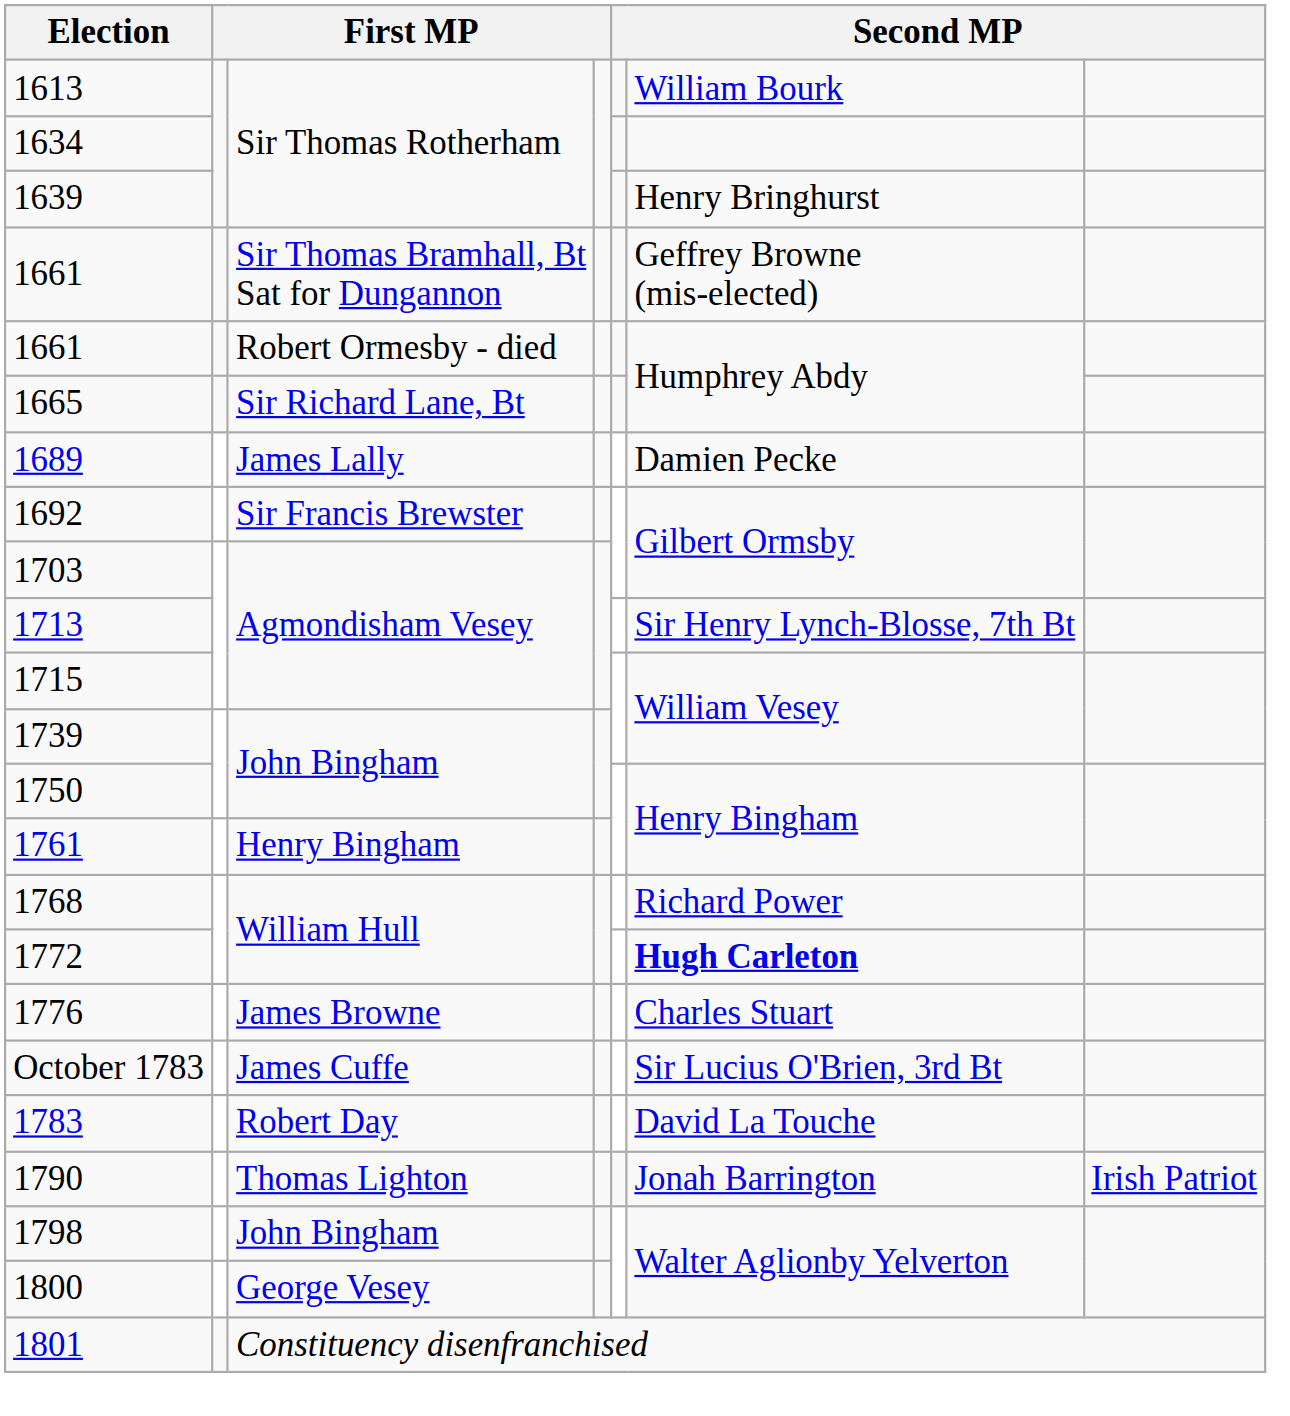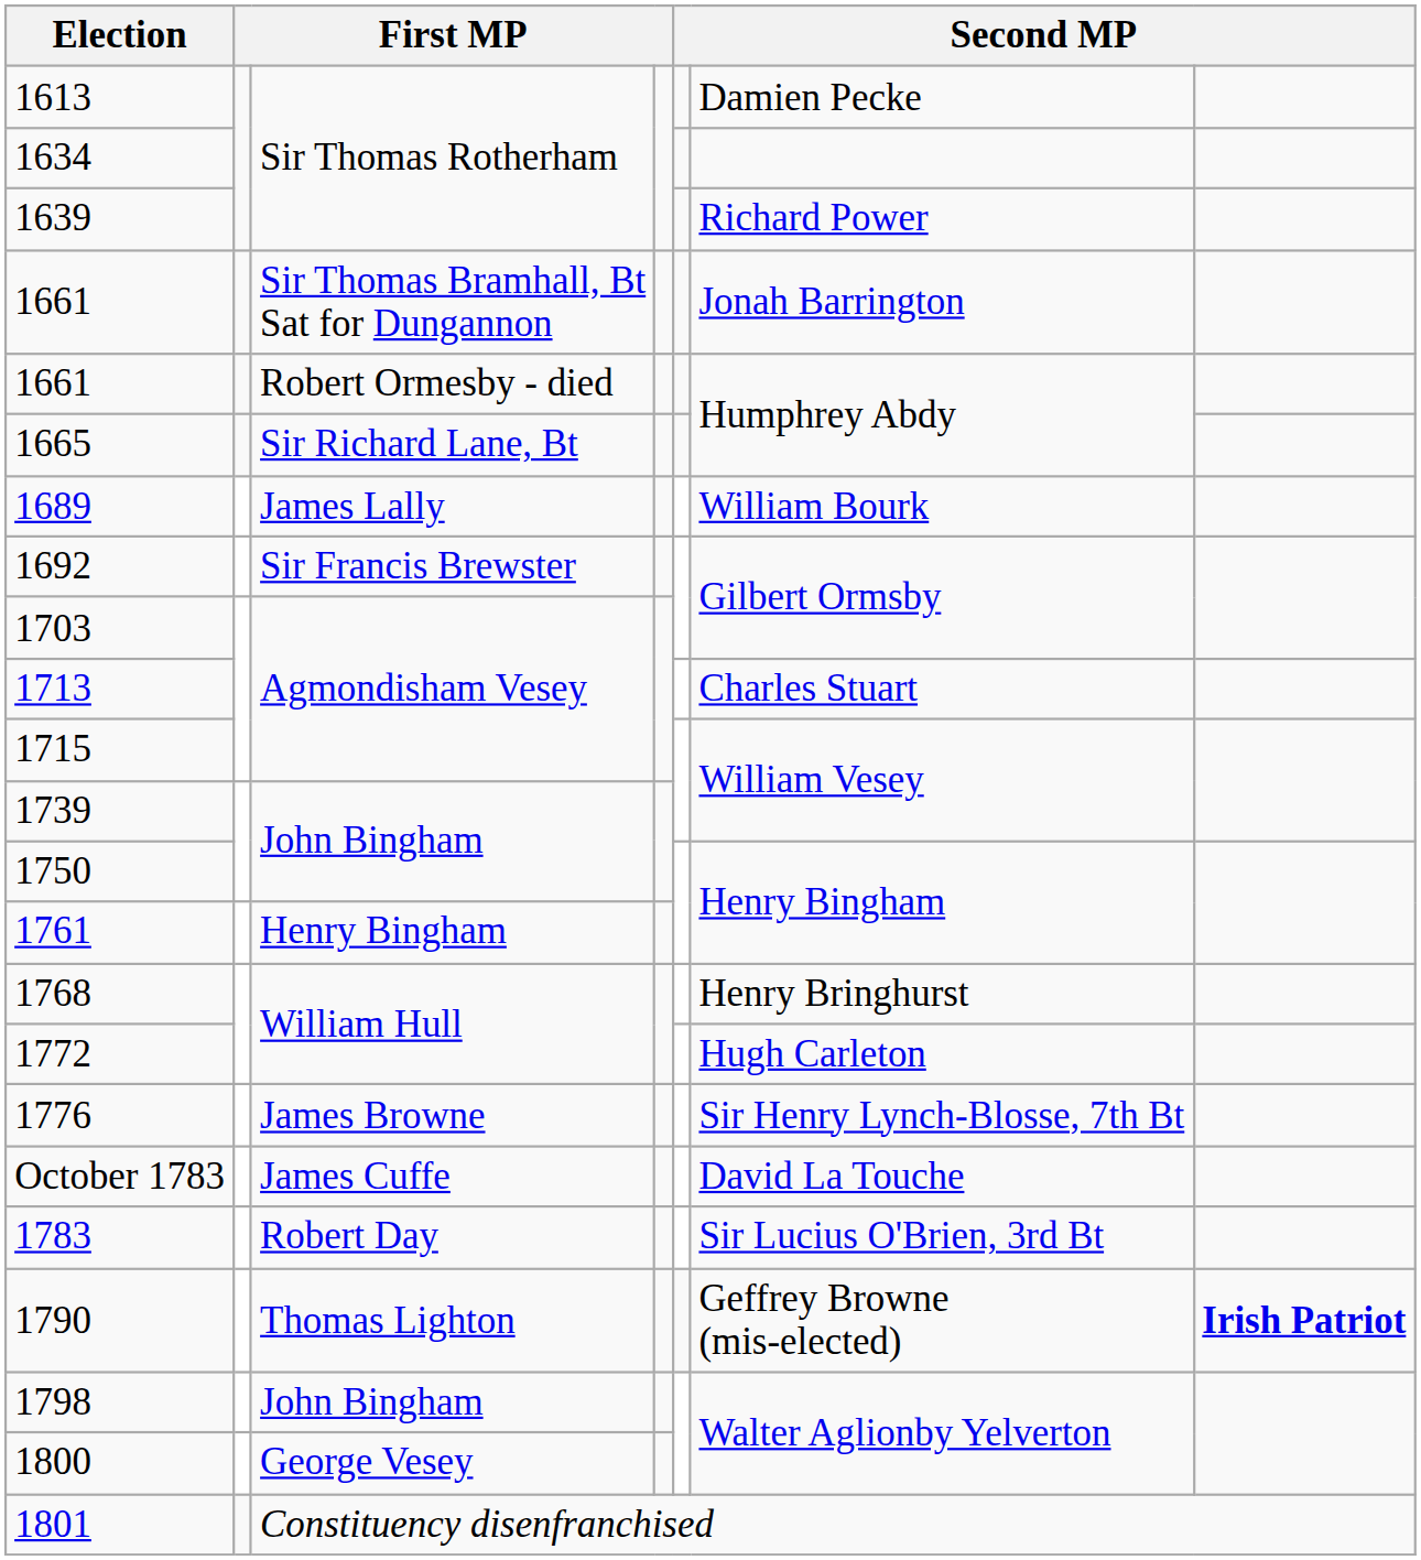1613 | column 6: William Bourk -> Damien Pecke
1639 | column 6: Henry Bringhurst -> Richard Power
1661 / Sir Thomas Bramhall, Bt Sat for Dungannon | column 6: Geffrey Browne (mis-elected) -> Jonah Barrington
1689 | column 6: Damien Pecke -> William Bourk
1713 | column 6: Sir Henry Lynch-Blosse, 7th Bt -> Charles Stuart
1768 | column 6: Richard Power -> Henry Bringhurst
1772 | column 6: bold -> normal
1776 | column 6: Charles Stuart -> Sir Henry Lynch-Blosse, 7th Bt
October 1783 | column 6: Sir Lucius O'Brien, 3rd Bt -> David La Touche
1783 | column 6: David La Touche -> Sir Lucius O'Brien, 3rd Bt
1790 | column 6: Jonah Barrington -> Geffrey Browne (mis-elected)
1790 | column 7: normal -> bold
